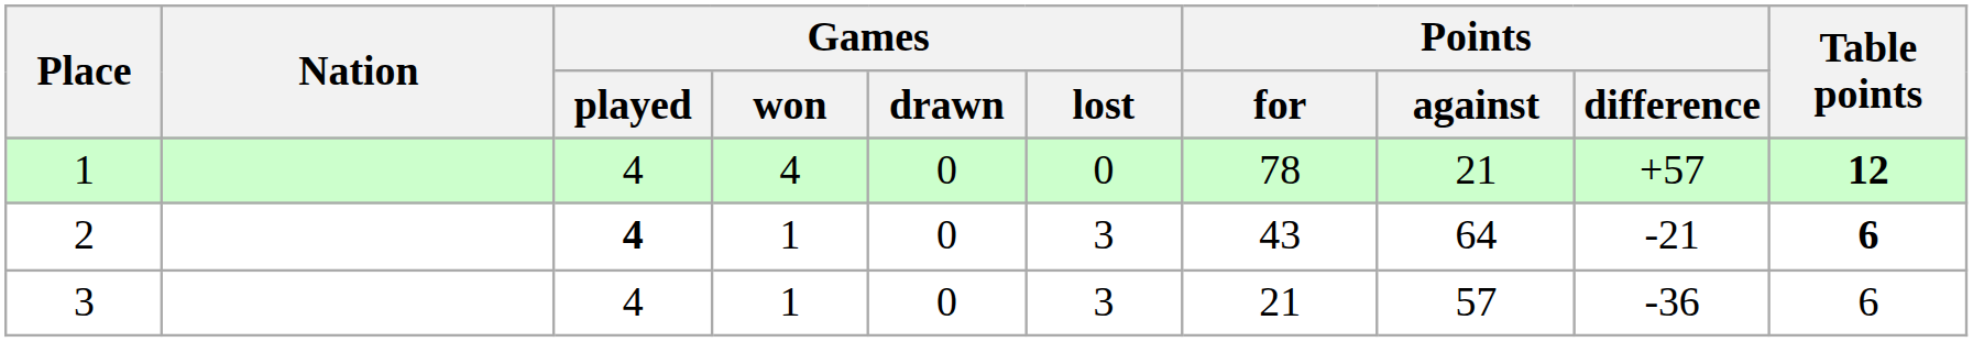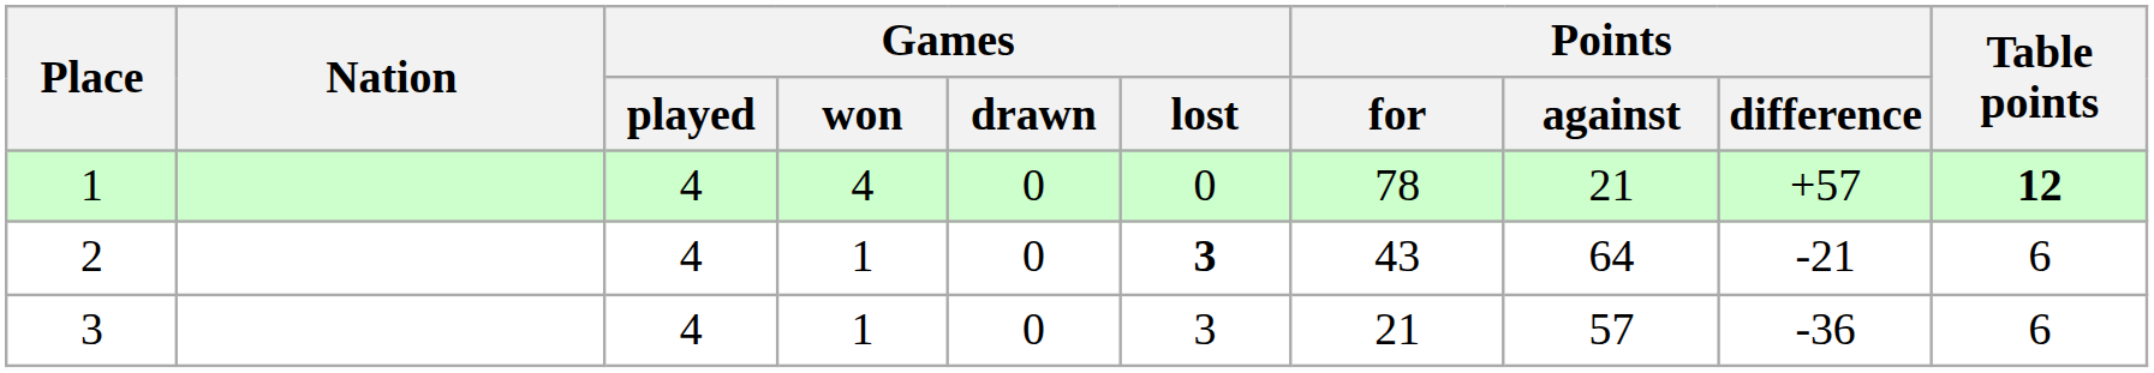2 | Games / played: bold -> normal
2 | Games / lost: normal -> bold
2 | Table points: bold -> normal
